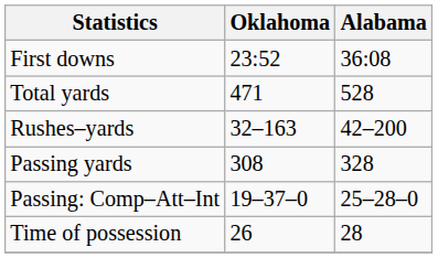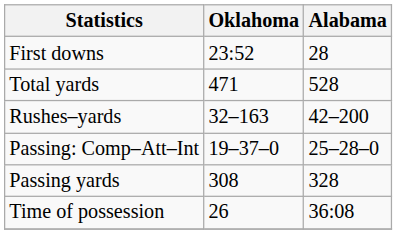First downs | Alabama: 36:08 -> 28
rows swapped: Passing yards <-> Passing: Comp–Att–Int
Time of possession | Alabama: 28 -> 36:08
